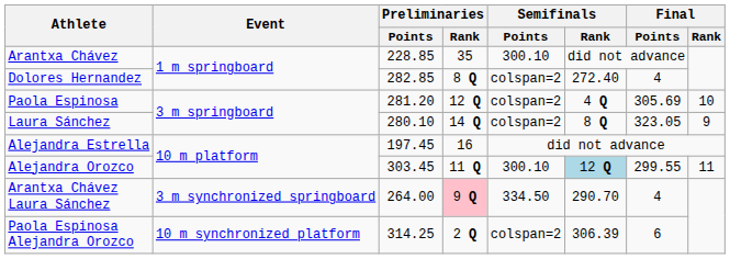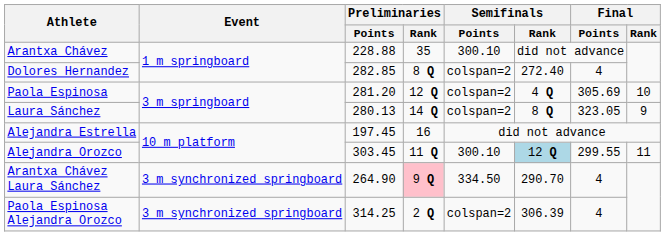Arantxa Chávez | Preliminaries / Points: 228.85 -> 228.88
Laura Sánchez | Preliminaries / Points: 280.10 -> 280.13
Arantxa Chávez Laura Sánchez | Preliminaries / Points: 264.00 -> 264.90
Paola Espinosa Alejandra Orozco | Event: 10 m synchronized platform -> 3 m synchronized springboard
Paola Espinosa Alejandra Orozco | Final / Points: 6 -> 4
